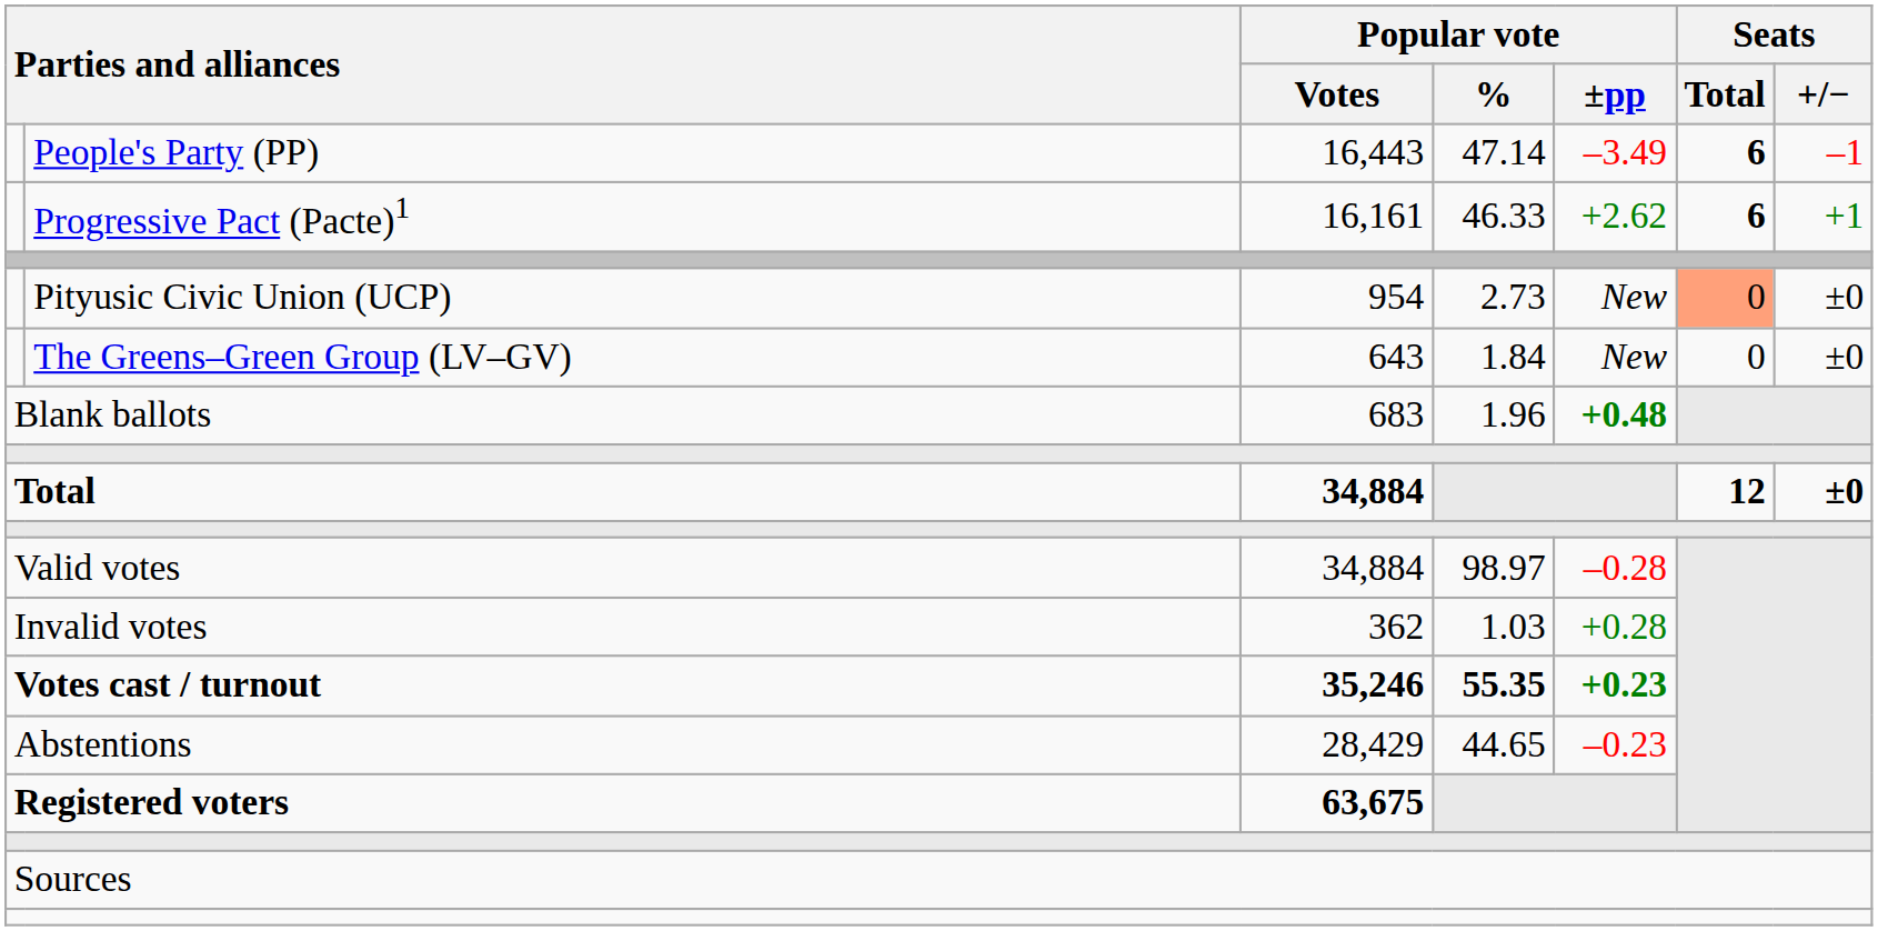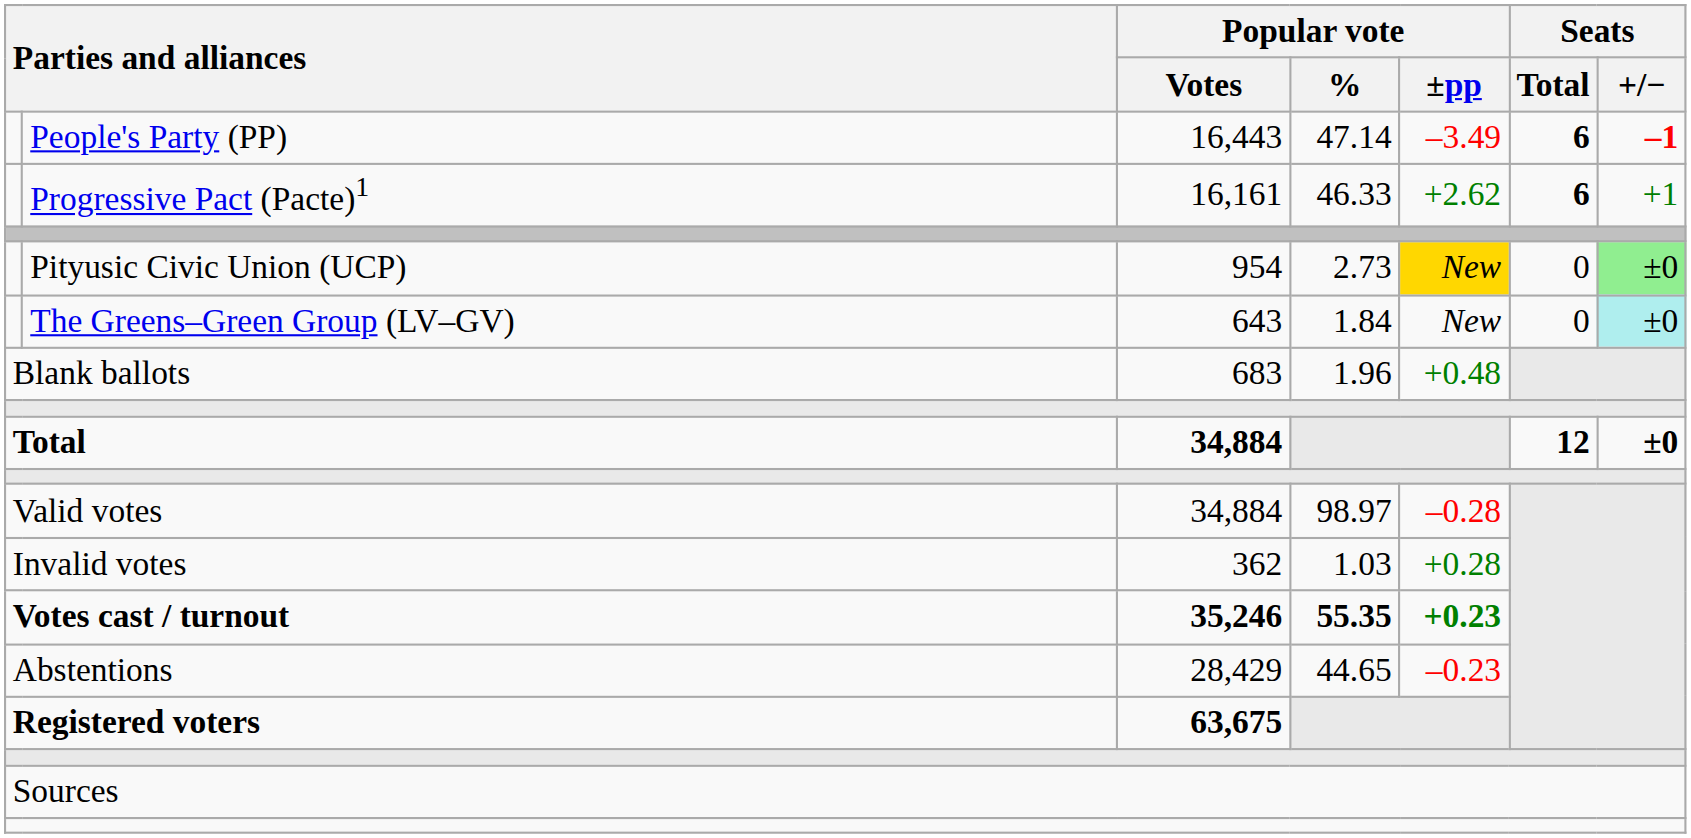People's Party (PP) | Seats / +/−: normal -> bold
Pityusic Civic Union (UCP) | Popular vote / ±pp: no background -> gold background
Pityusic Civic Union (UCP) | Seats / Total: lightsalmon background -> no background
Pityusic Civic Union (UCP) | Seats / +/−: no background -> lightgreen background
The Greens–Green Group (LV–GV) | Seats / +/−: no background -> paleturquoise background
Blank ballots | Popular vote / ±pp: bold -> normal
